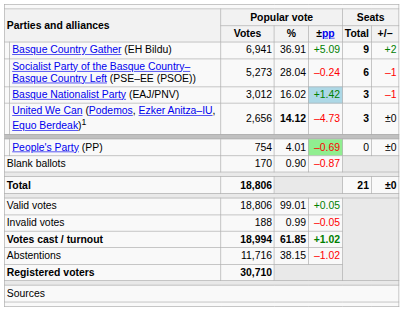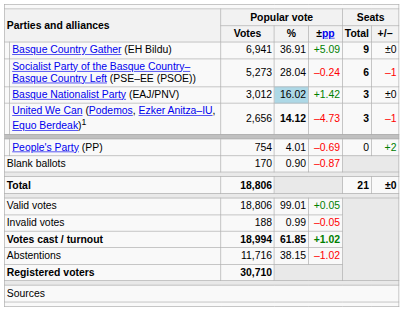Basque Country Gather (EH Bildu) | column 7: +2 -> ±0
Basque Nationalist Party (EAJ/PNV) | column 4: no background -> lightblue background
Basque Nationalist Party (EAJ/PNV) | column 5: lightblue background -> no background
Basque Nationalist Party (EAJ/PNV) | column 7: –1 -> ±0
United We Can (Podemos, Ezker Anitza–IU, Equo Berdeak)1 | column 7: ±0 -> –1
People's Party (PP) | column 5: lightgreen background -> no background
People's Party (PP) | column 7: ±0 -> +2
